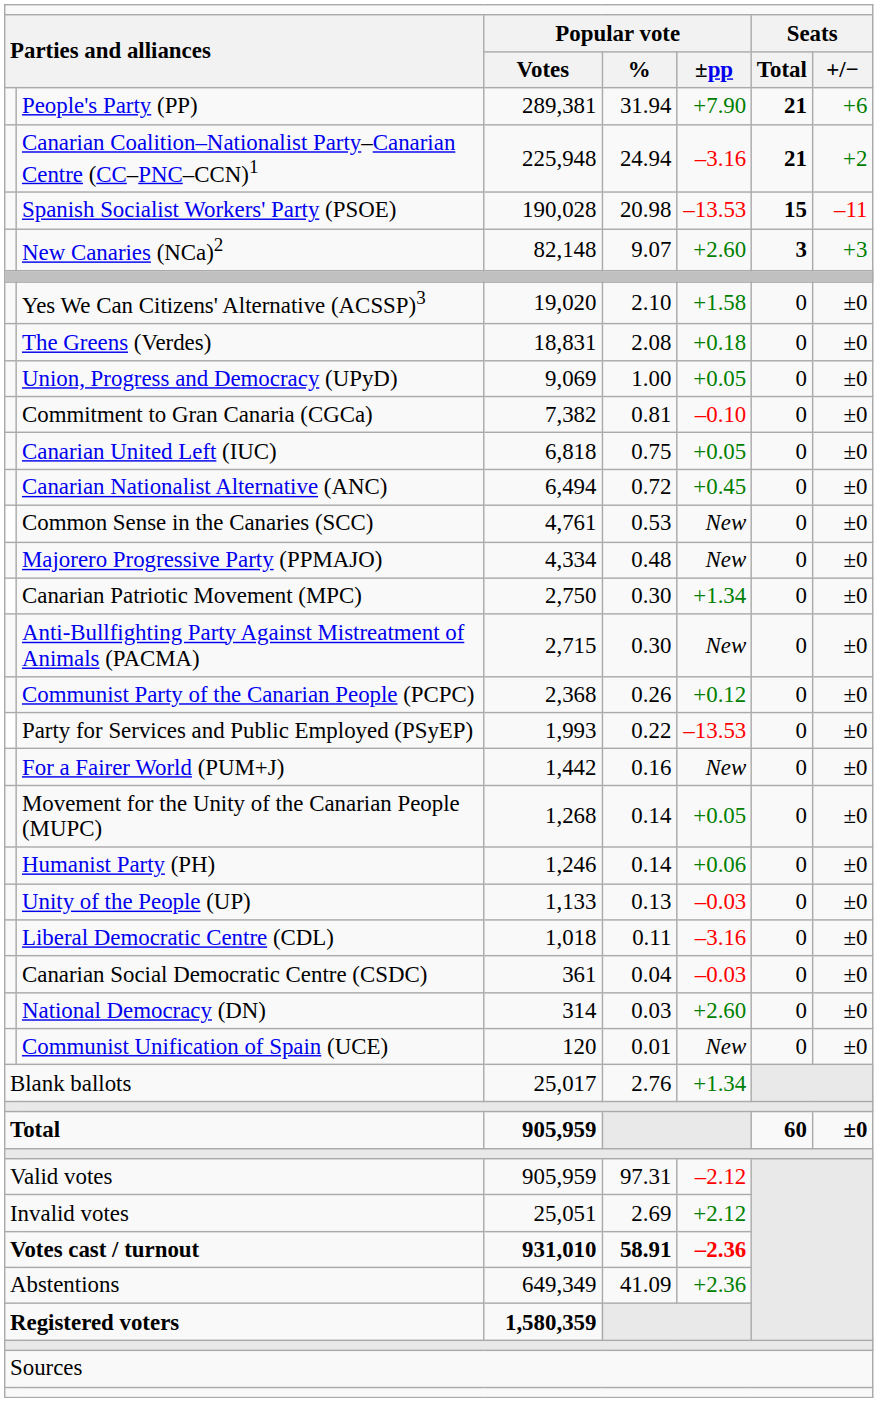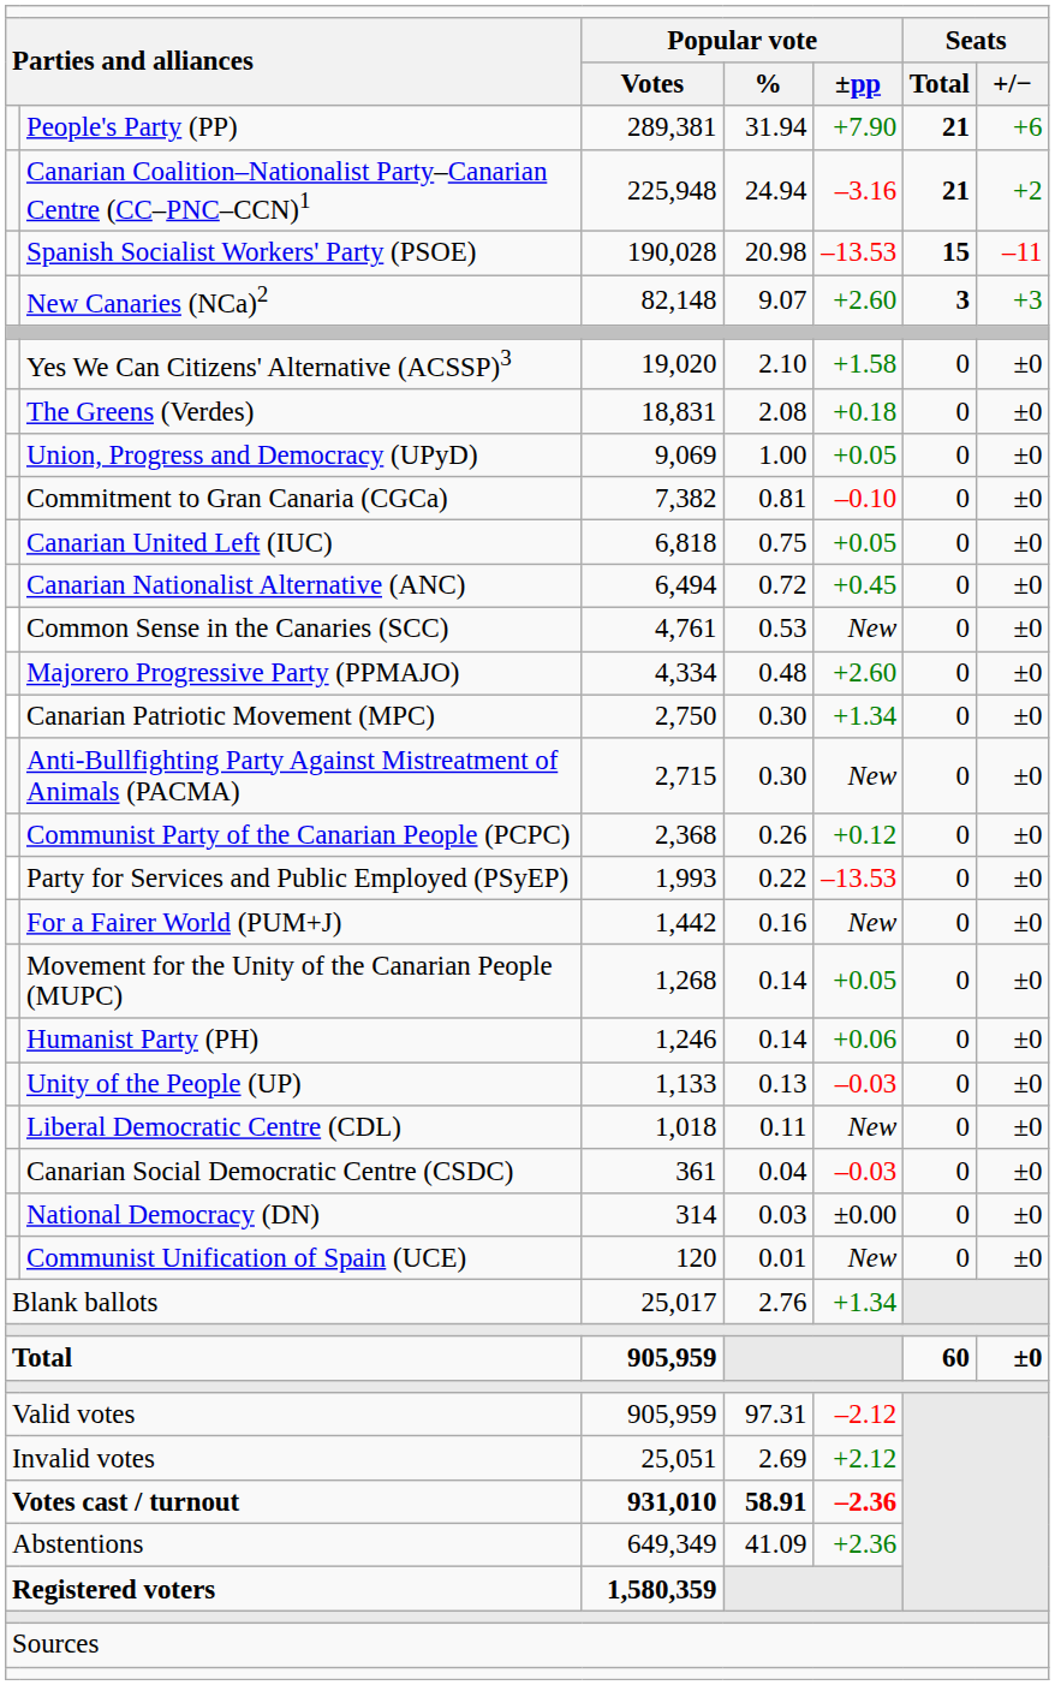Majorero Progressive Party (PPMAJO) | column 5: New -> +2.60
Liberal Democratic Centre (CDL) | column 5: –3.16 -> New
National Democracy (DN) | column 5: +2.60 -> ±0.00
